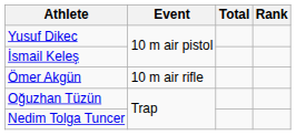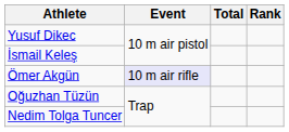Ömer Akgün | Event: no background -> lavender background
